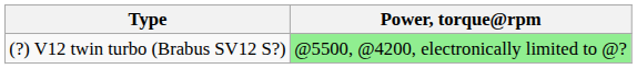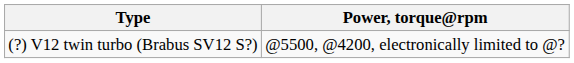(?) V12 twin turbo (Brabus SV12 S?) | Power, torque@rpm: lightgreen background -> no background
